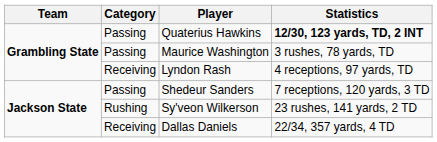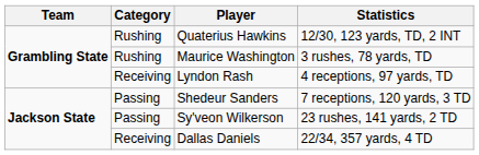Quaterius Hawkins | Category: Passing -> Rushing
Quaterius Hawkins | Statistics: bold -> normal
Maurice Washington | Category: Passing -> Rushing
Sy'veon Wilkerson | Category: Rushing -> Passing
